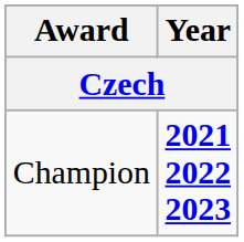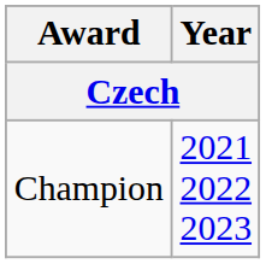Champion | Year: bold -> normal
